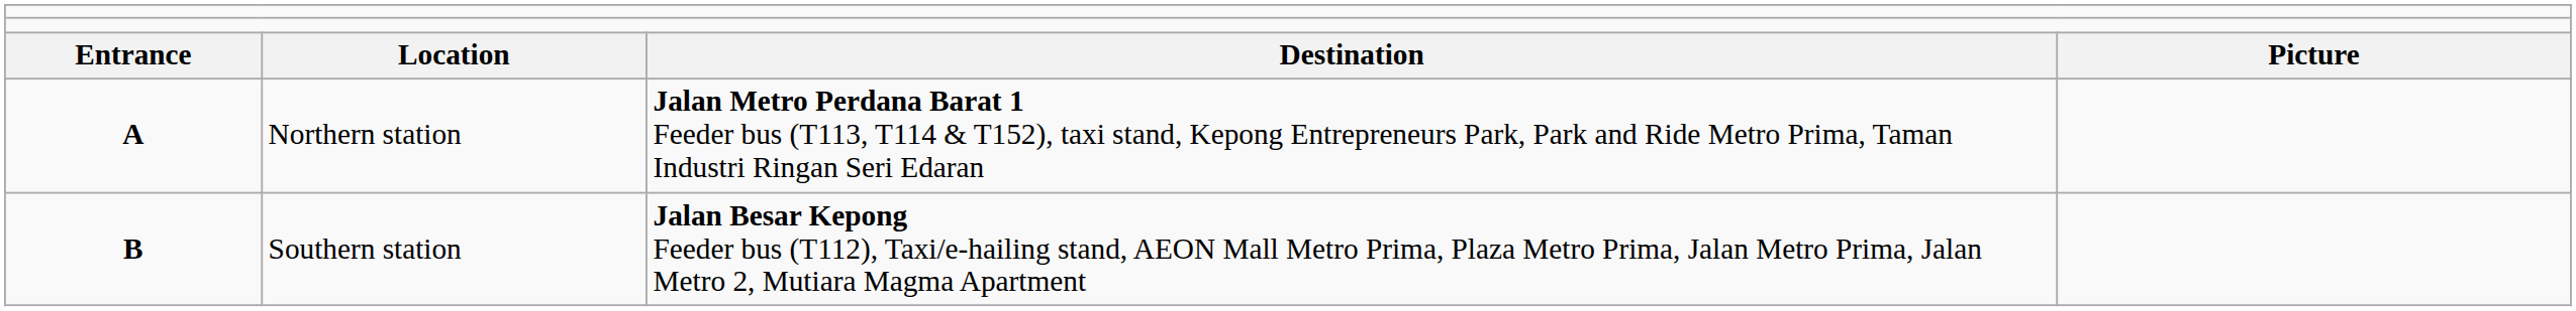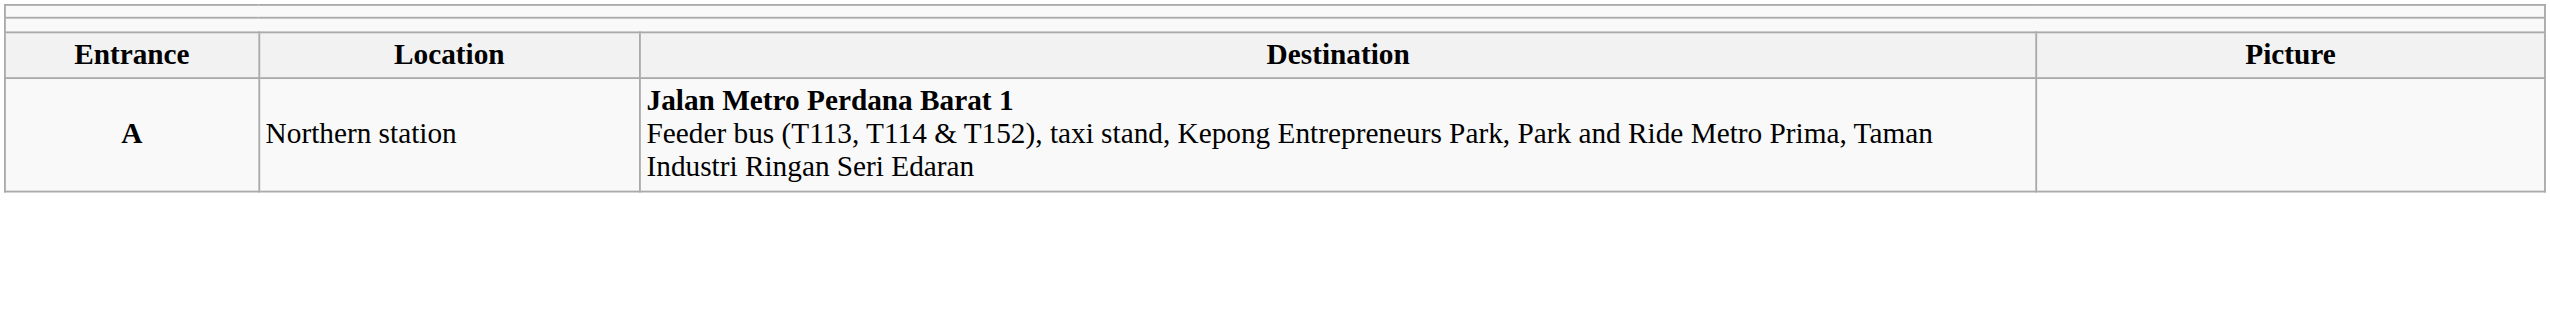- row: B | Southern station | Jalan Besar Kepong Feeder bus (T112), Taxi/e-hailing stand, AEON Mall Metro Prima, Plaza Metro Prima, Jalan Metro Prima, Jalan Metro 2, Mutiara Magma Apartment
